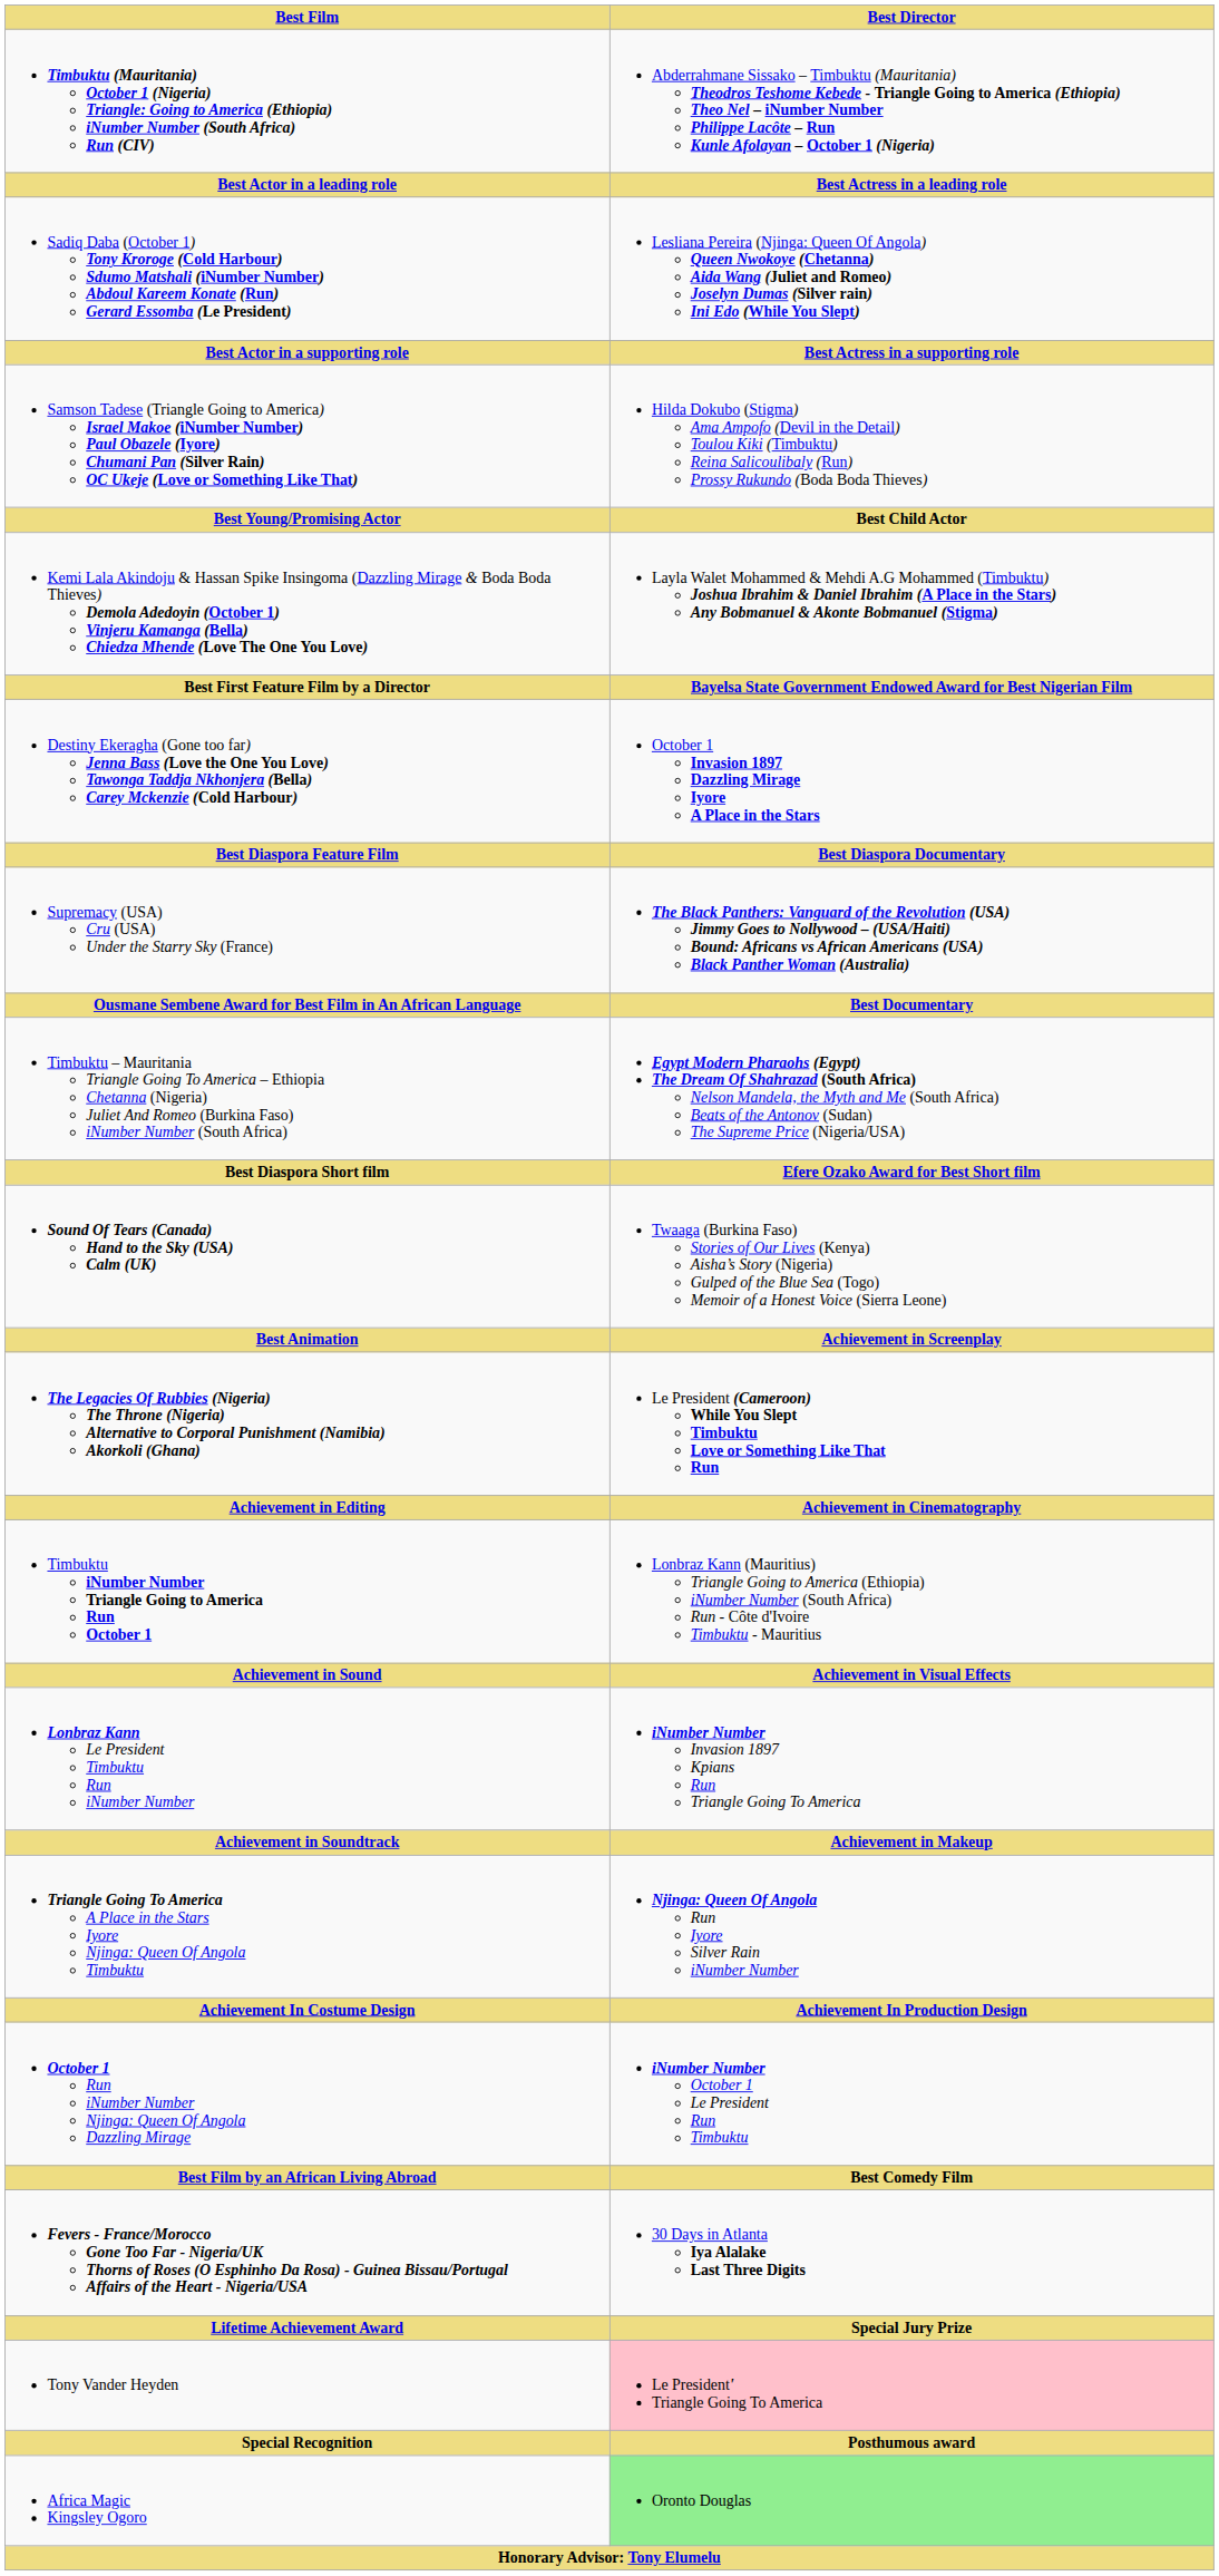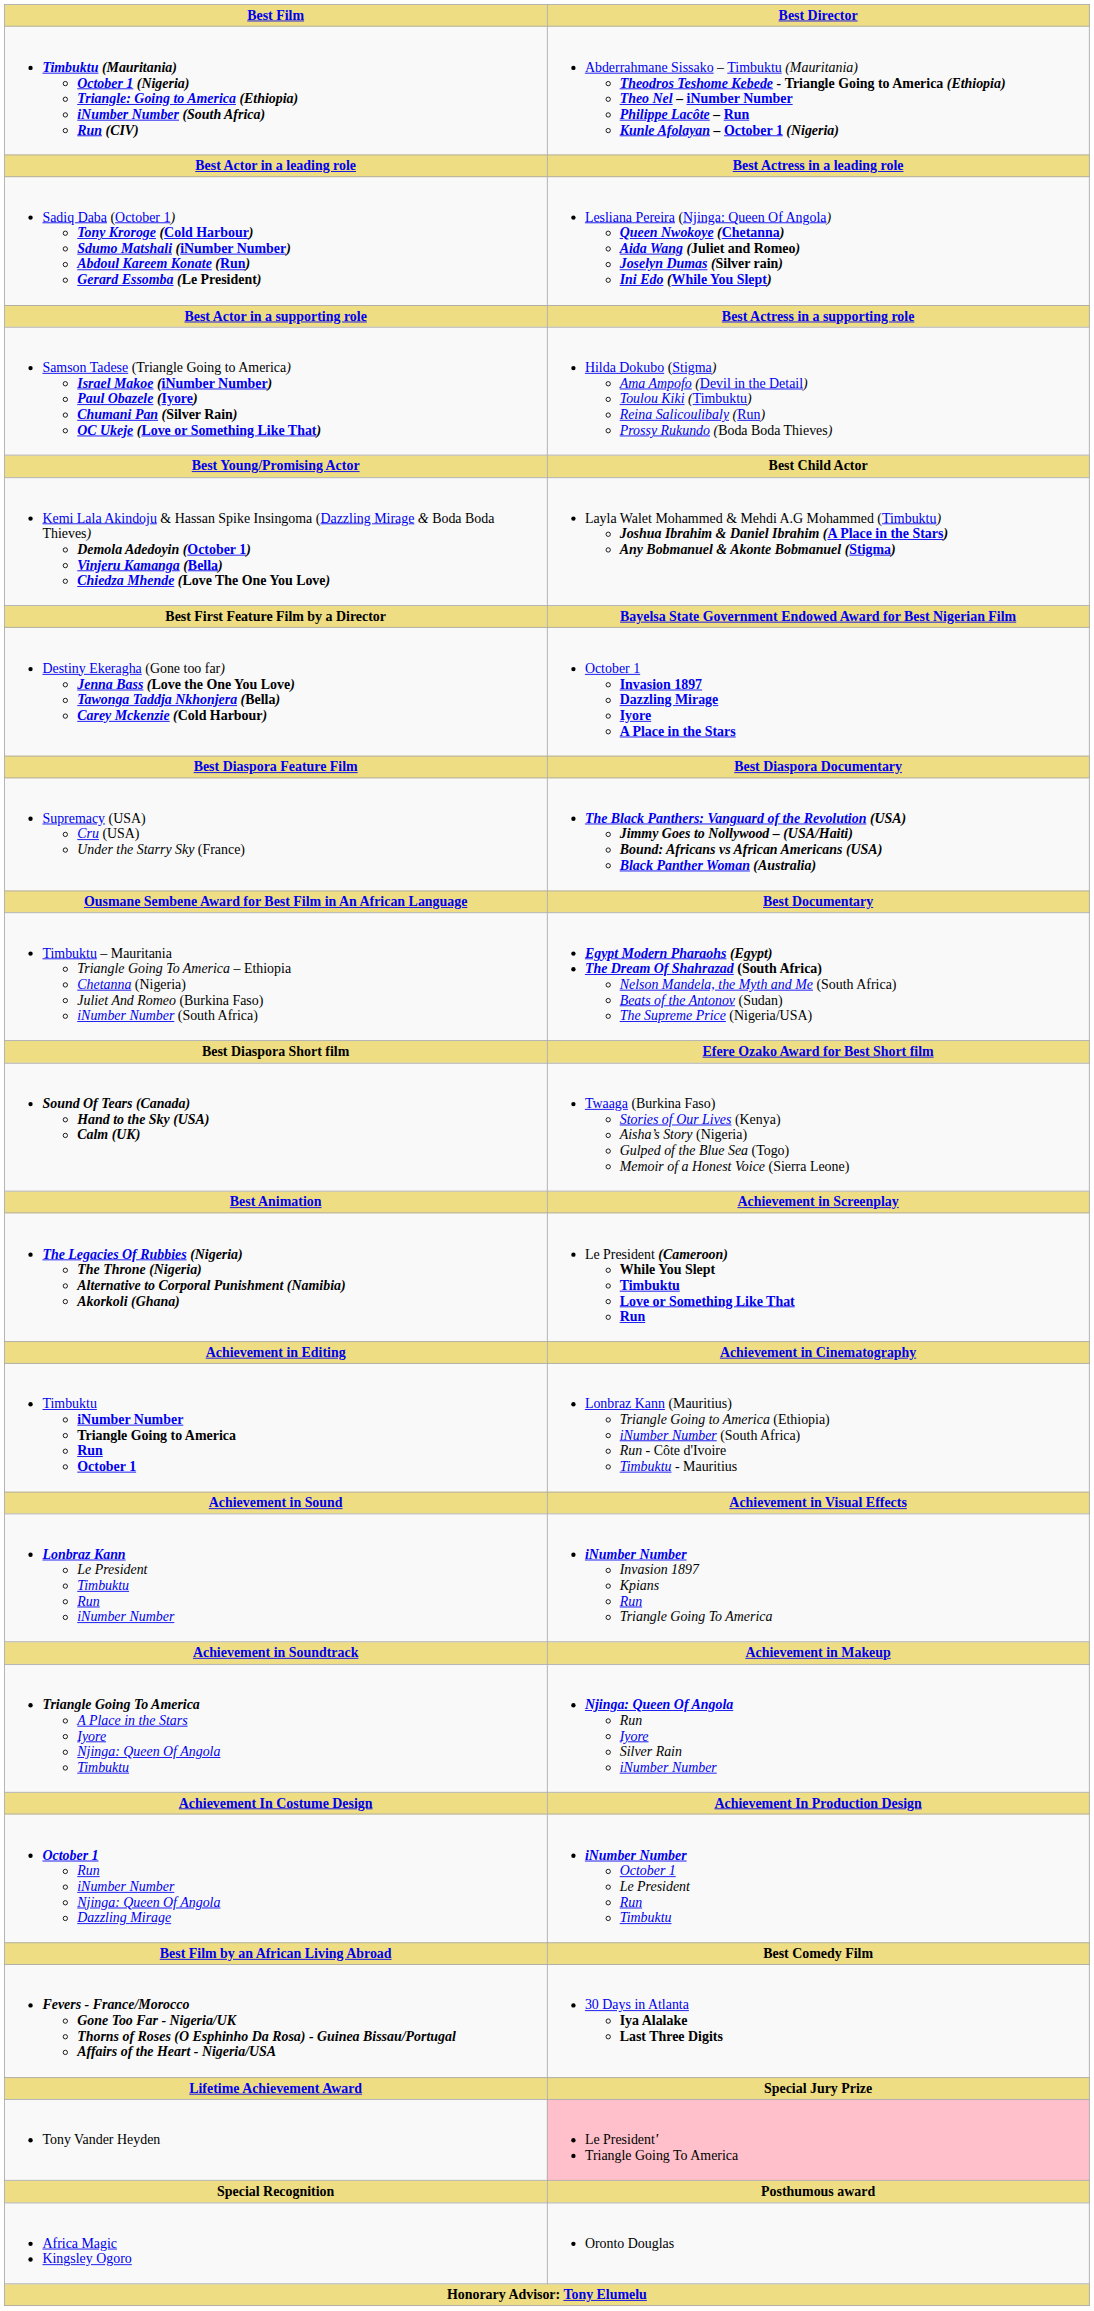Africa Magic Kingsley Ogoro | Best Director: lightgreen background -> no background
